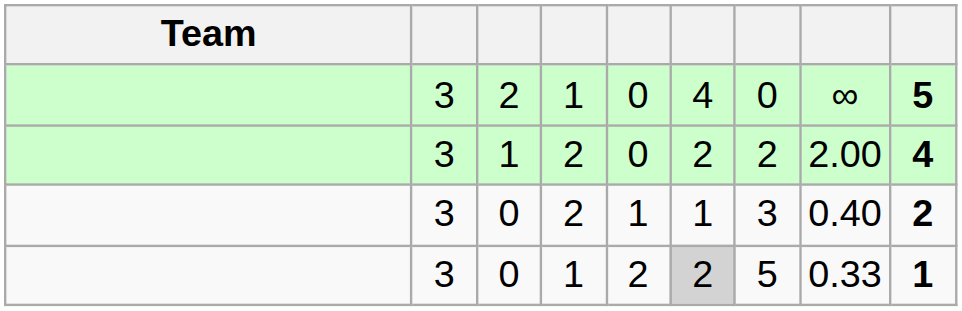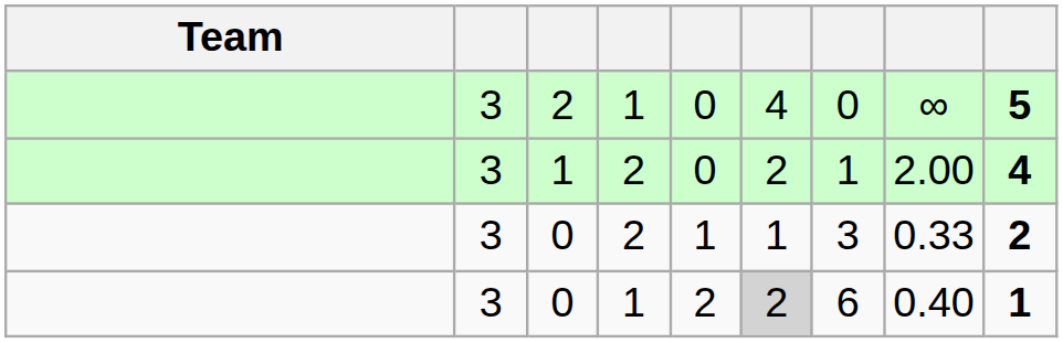row 3 | column 7: 2 -> 1
row 4 | column 8: 0.40 -> 0.33
row 5 | column 7: 5 -> 6
row 5 | column 8: 0.33 -> 0.40
